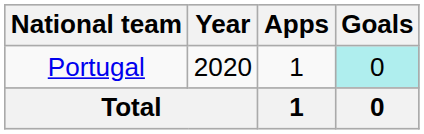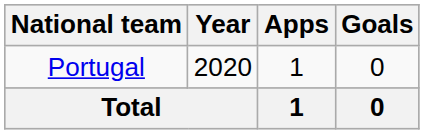Portugal | Goals: paleturquoise background -> no background
